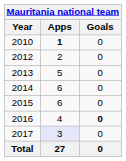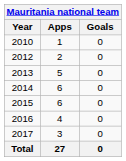2010 | Apps: bold -> normal
2016 | Goals: bold -> normal
2017 | Apps: lavender background -> no background
